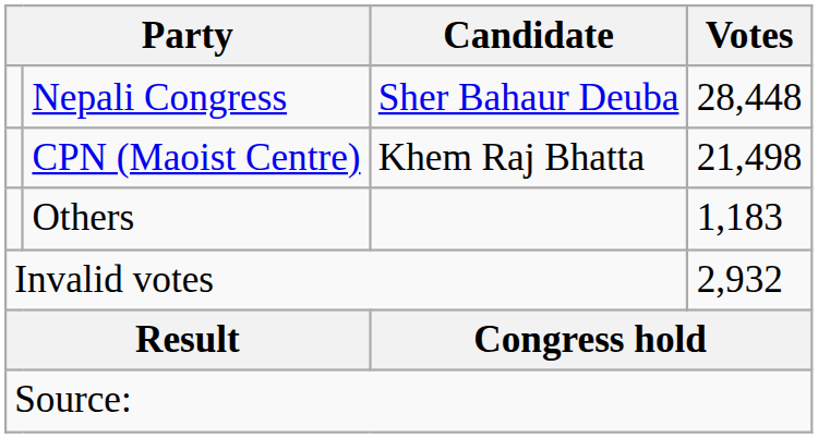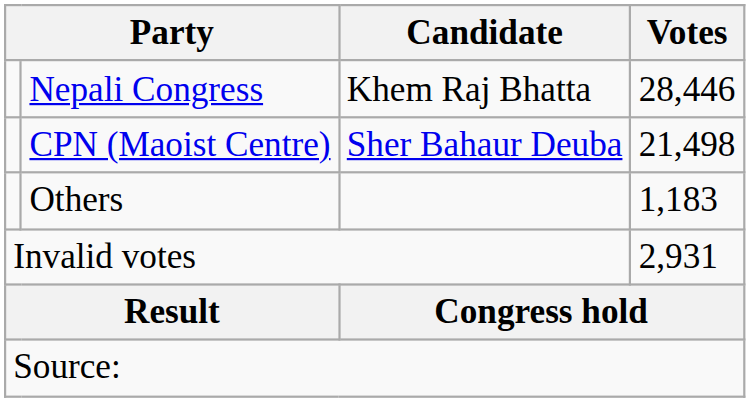Nepali Congress | Candidate: Sher Bahaur Deuba -> Khem Raj Bhatta
Nepali Congress | Votes: 28,448 -> 28,446
CPN (Maoist Centre) | Candidate: Khem Raj Bhatta -> Sher Bahaur Deuba
Invalid votes | Votes: 2,932 -> 2,931
